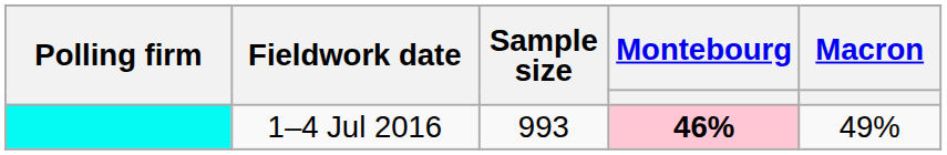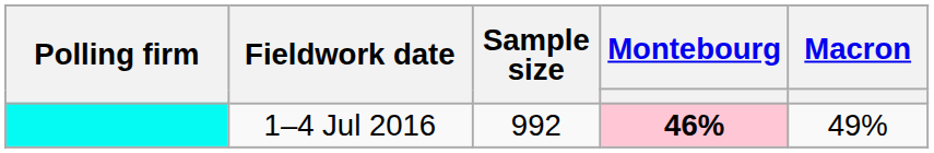1–4 Jul 2016 | Sample size: 993 -> 992
